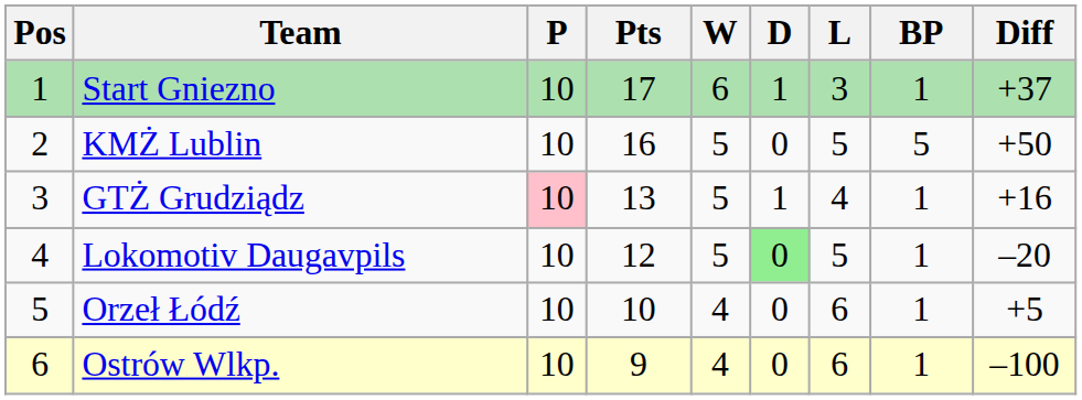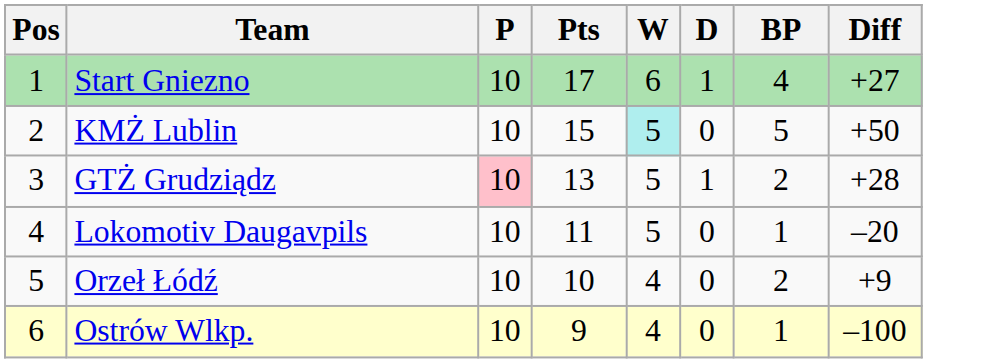- column: L | 3 | 5 | 4 | 5 | 6 | 6
Start Gniezno | BP: 1 -> 4
Start Gniezno | Diff: +37 -> +27
KMŻ Lublin | Pts: 16 -> 15
KMŻ Lublin | W: no background -> paleturquoise background
GTŻ Grudziądz | BP: 1 -> 2
GTŻ Grudziądz | Diff: +16 -> +28
Lokomotiv Daugavpils | Pts: 12 -> 11
Lokomotiv Daugavpils | D: lightgreen background -> no background
Orzeł Łódź | BP: 1 -> 2
Orzeł Łódź | Diff: +5 -> +9
